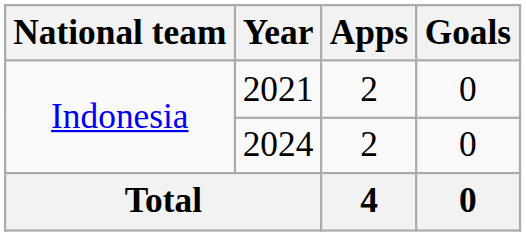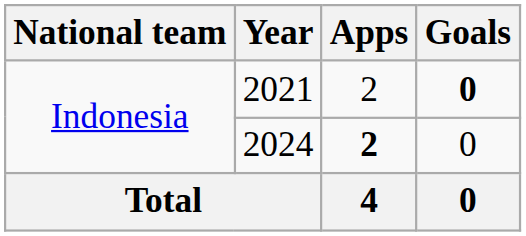2021 | Goals: normal -> bold
2024 | Apps: normal -> bold
